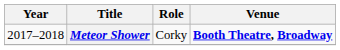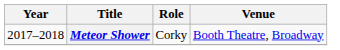Meteor Shower | Venue: bold -> normal
